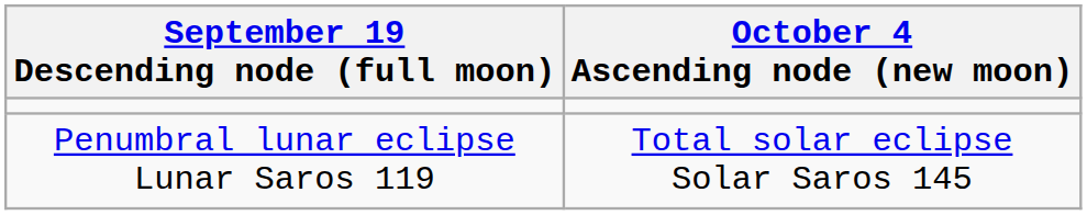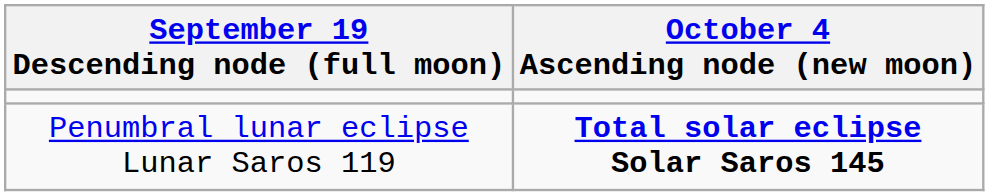row 3 | October 4 Ascending node (new moon): normal -> bold
